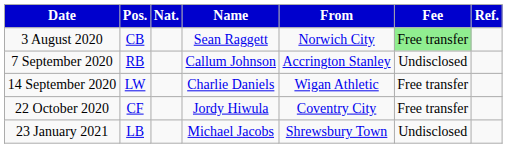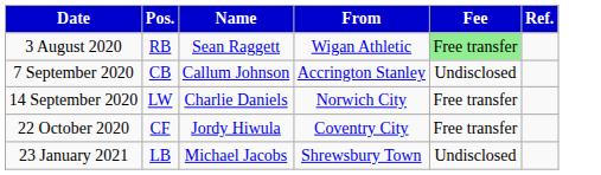- column: Nat.
3 August 2020 | Pos.: CB -> RB
3 August 2020 | From: Norwich City -> Wigan Athletic
7 September 2020 | Pos.: RB -> CB
14 September 2020 | From: Wigan Athletic -> Norwich City
